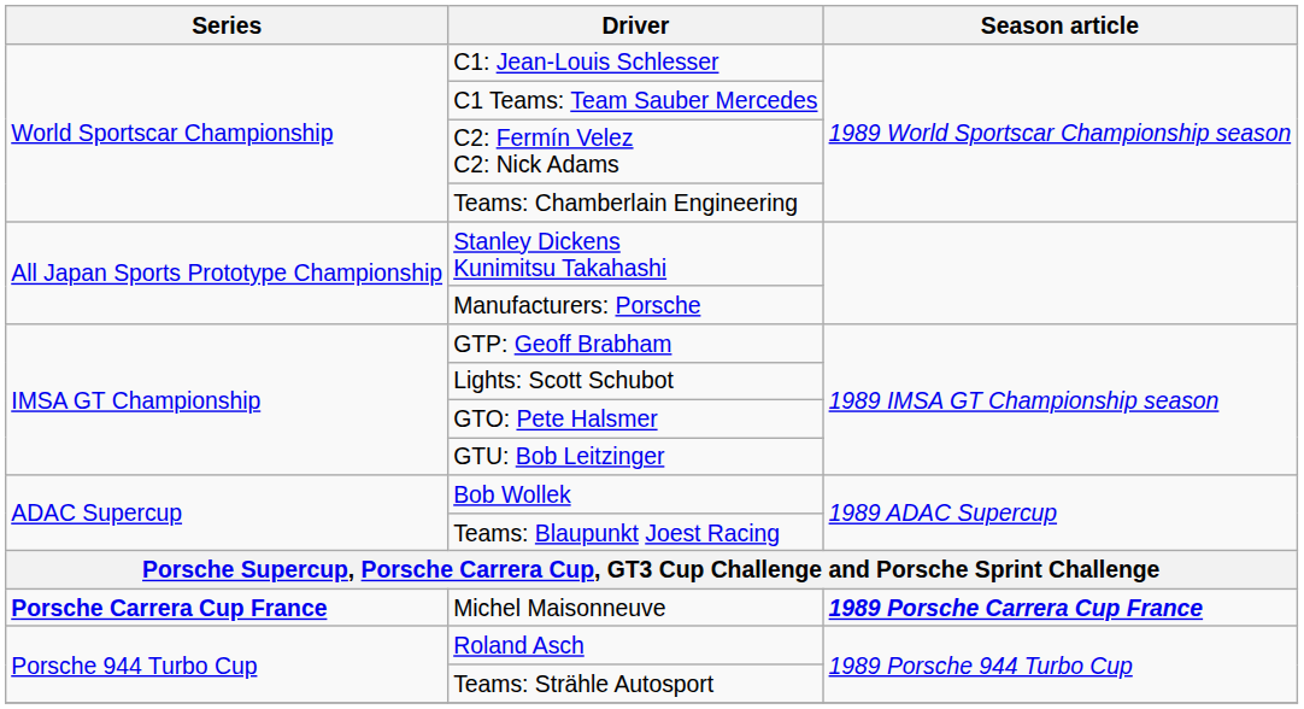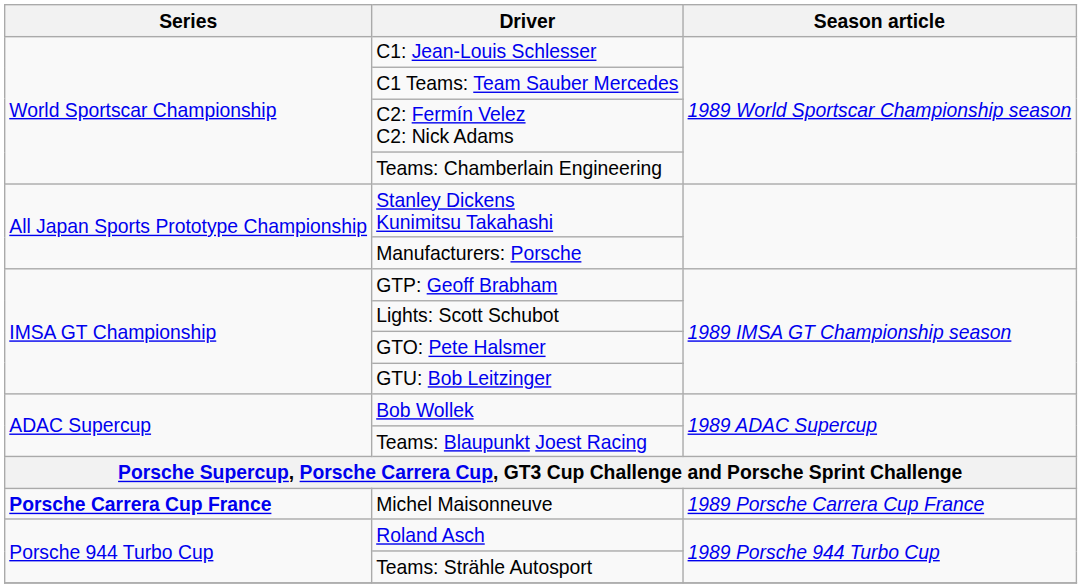Michel Maisonneuve | Season article: bold -> normal
